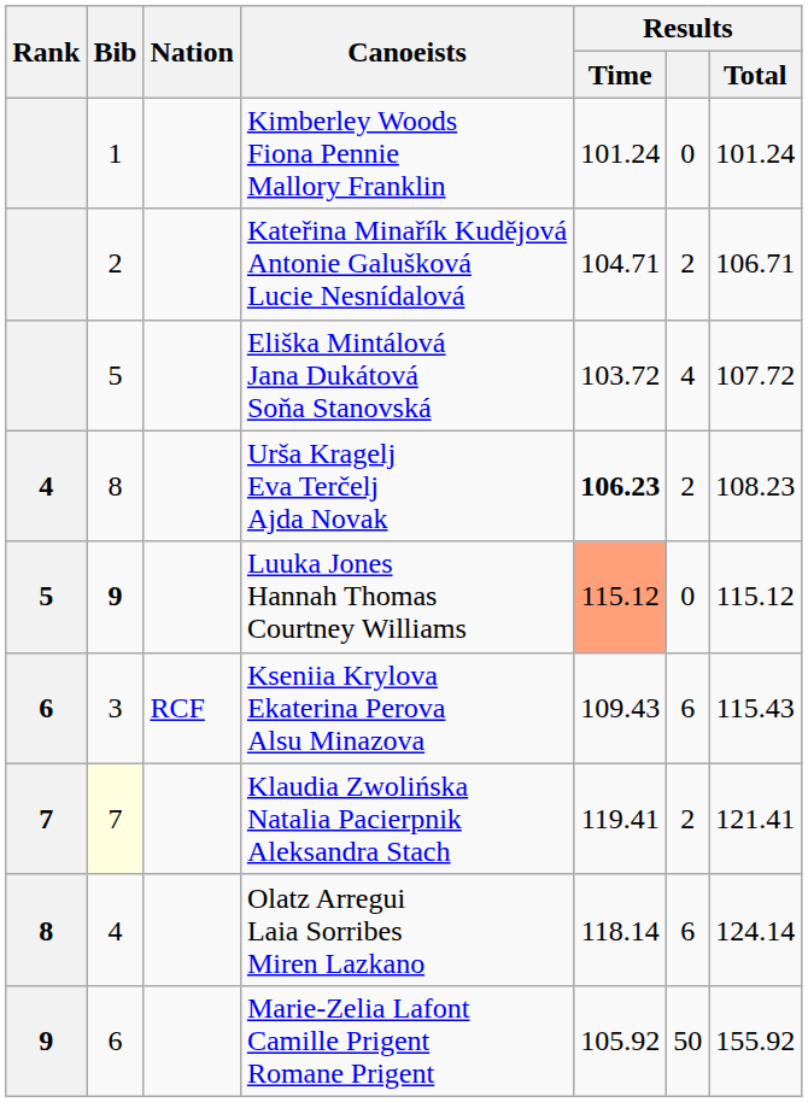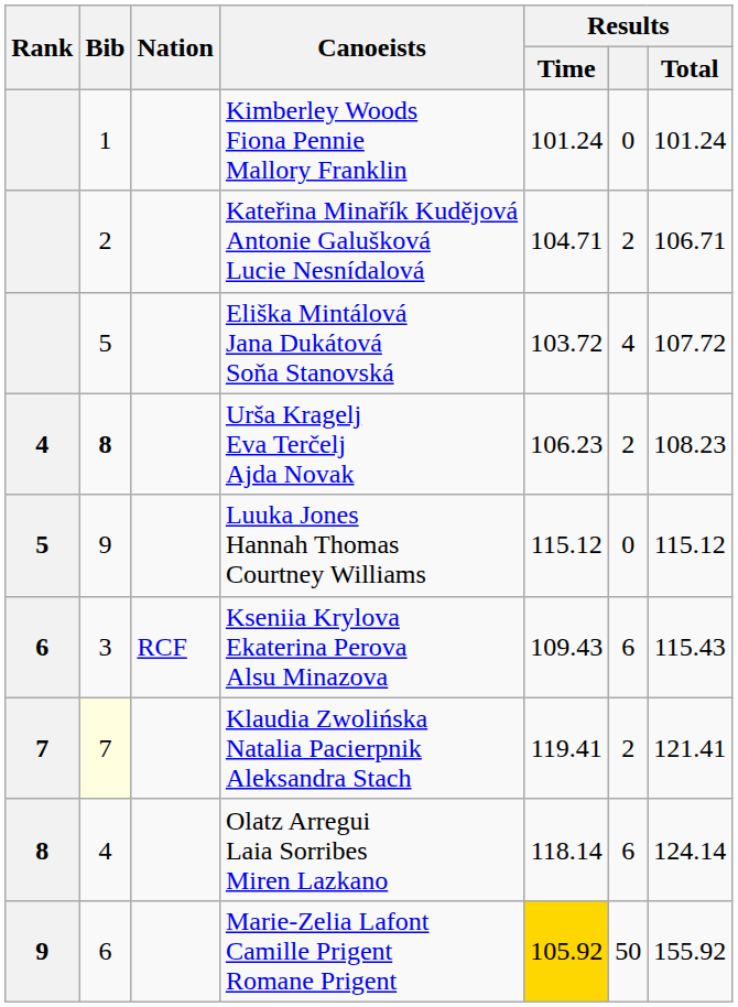Urša Kragelj Eva Terčelj Ajda Novak | Bib: normal -> bold
Urša Kragelj Eva Terčelj Ajda Novak | Results / Time: bold -> normal
Luuka Jones Hannah Thomas Courtney Williams | Bib: bold -> normal
Luuka Jones Hannah Thomas Courtney Williams | Results / Time: lightsalmon background -> no background
Marie-Zelia Lafont Camille Prigent Romane Prigent | Results / Time: no background -> gold background
